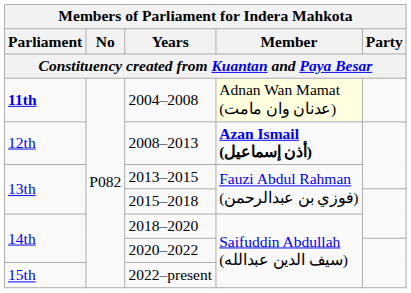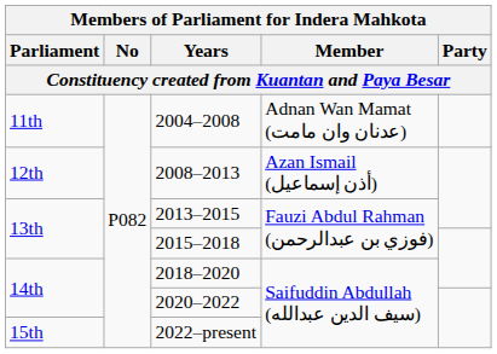2004–2008 | Parliament: bold -> normal
2004–2008 | Member: lightyellow background -> no background
2008–2013 | Member: bold -> normal
